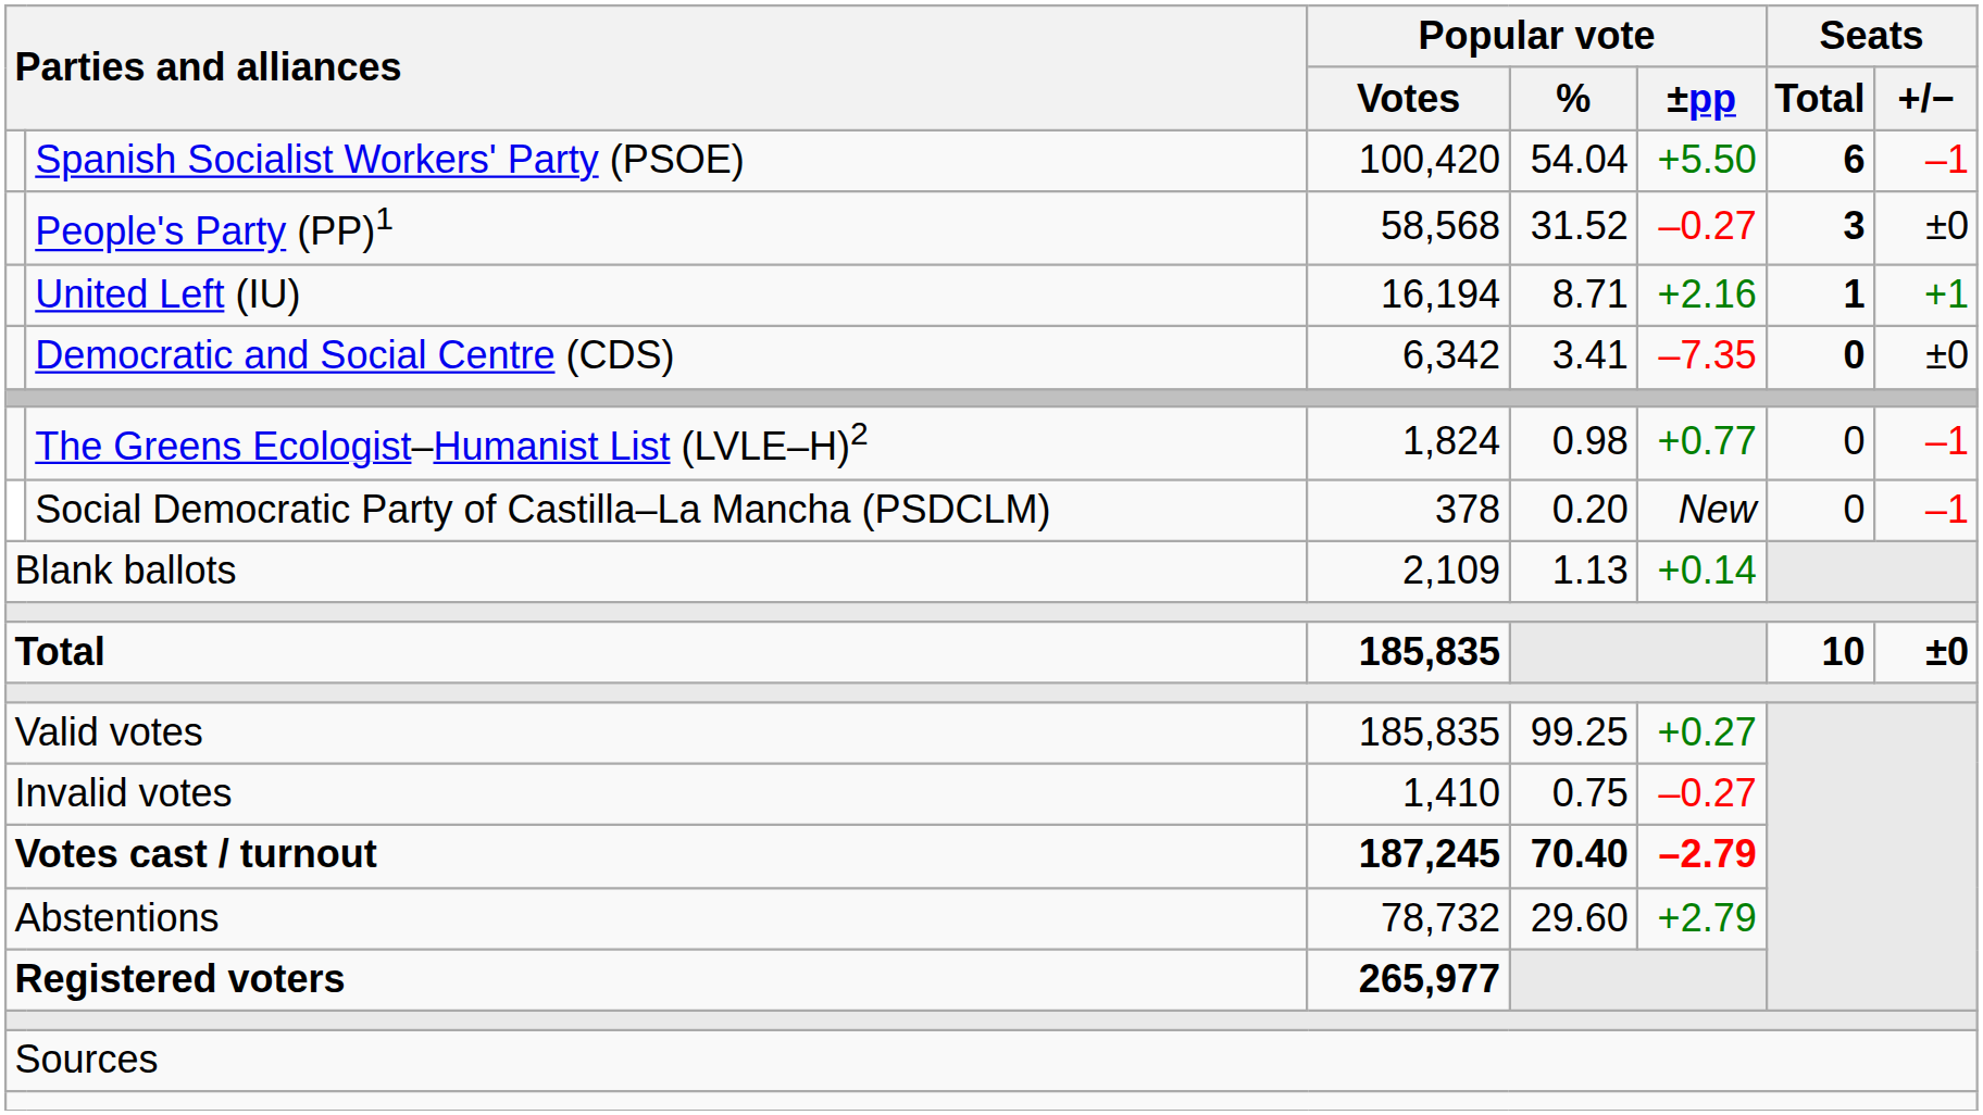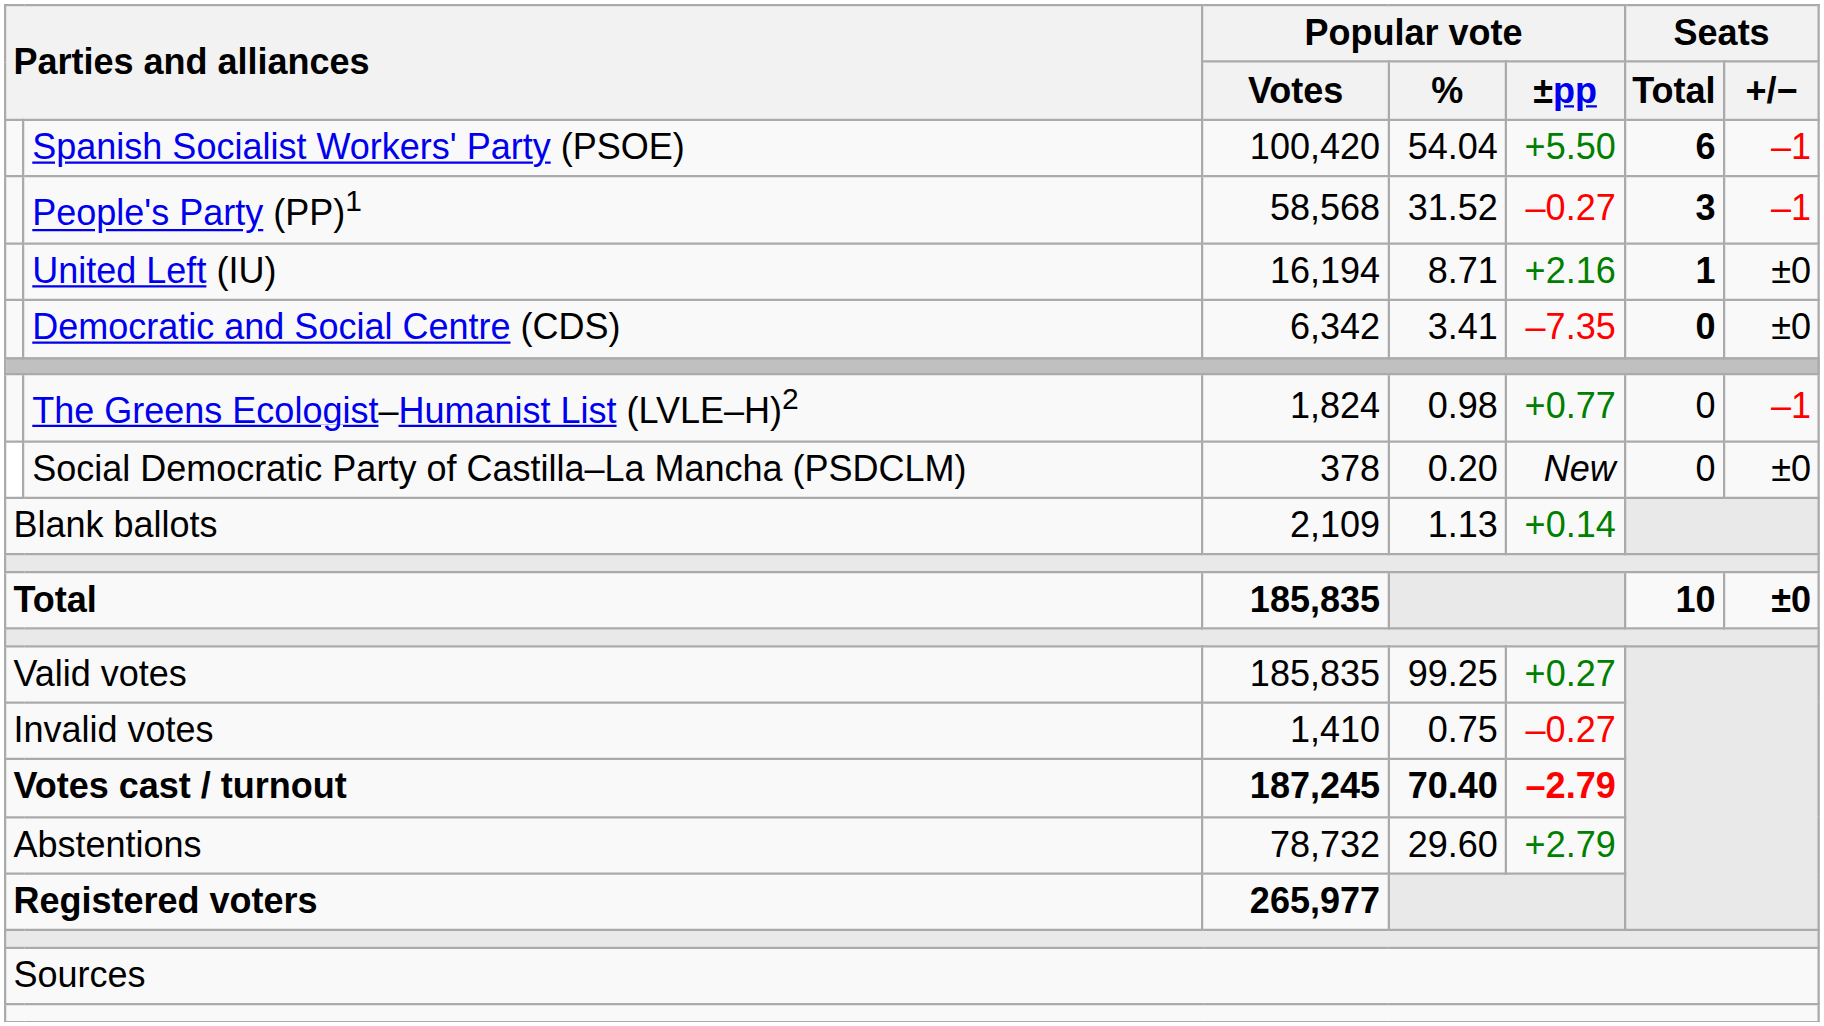People's Party (PP)1 | Seats / +/−: ±0 -> –1
United Left (IU) | Seats / +/−: +1 -> ±0
Social Democratic Party of Castilla–La Mancha (PSDCLM) | Seats / +/−: –1 -> ±0
